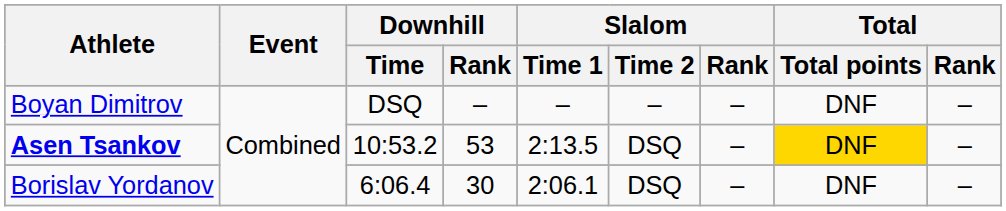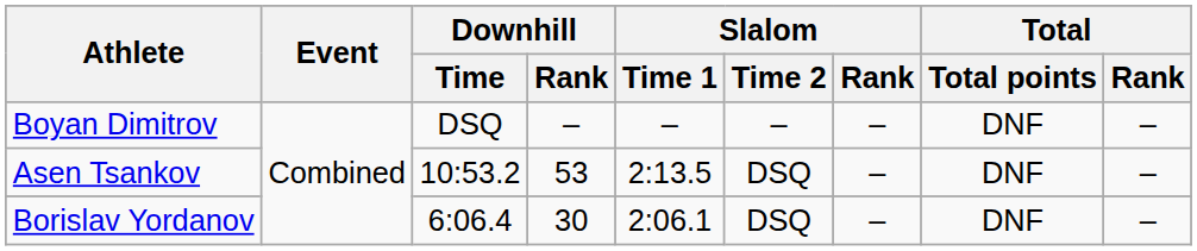row 4 | Athlete: bold -> normal
row 4 | Total / Total points: gold background -> no background
